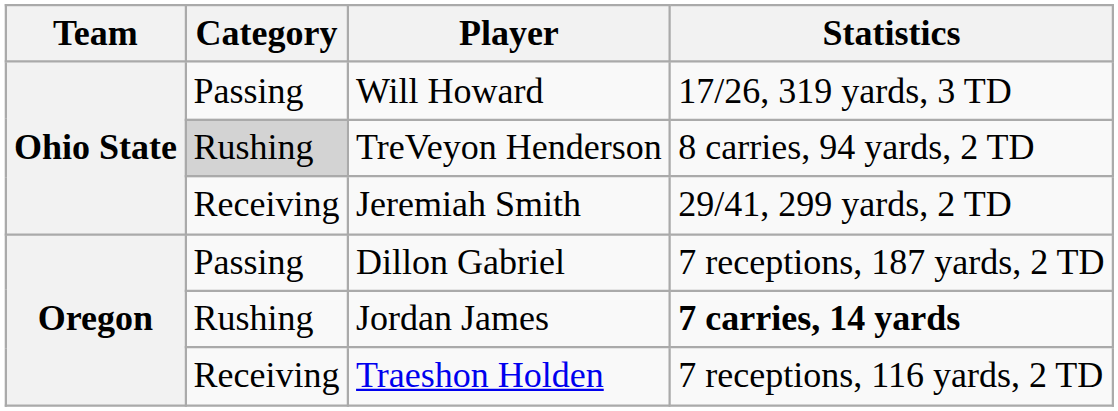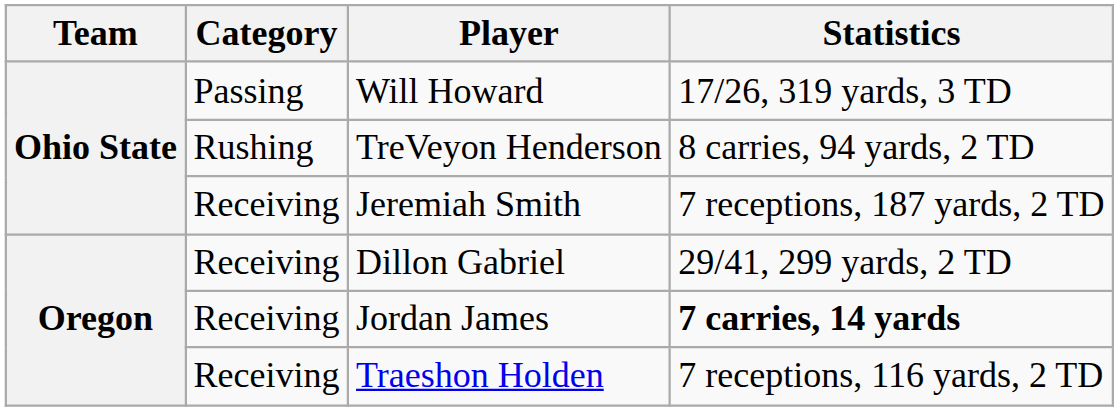TreVeyon Henderson | Category: lightgrey background -> no background
Jeremiah Smith | Statistics: 29/41, 299 yards, 2 TD -> 7 receptions, 187 yards, 2 TD
Dillon Gabriel | Category: Passing -> Receiving
Dillon Gabriel | Statistics: 7 receptions, 187 yards, 2 TD -> 29/41, 299 yards, 2 TD
Jordan James | Category: Rushing -> Receiving
